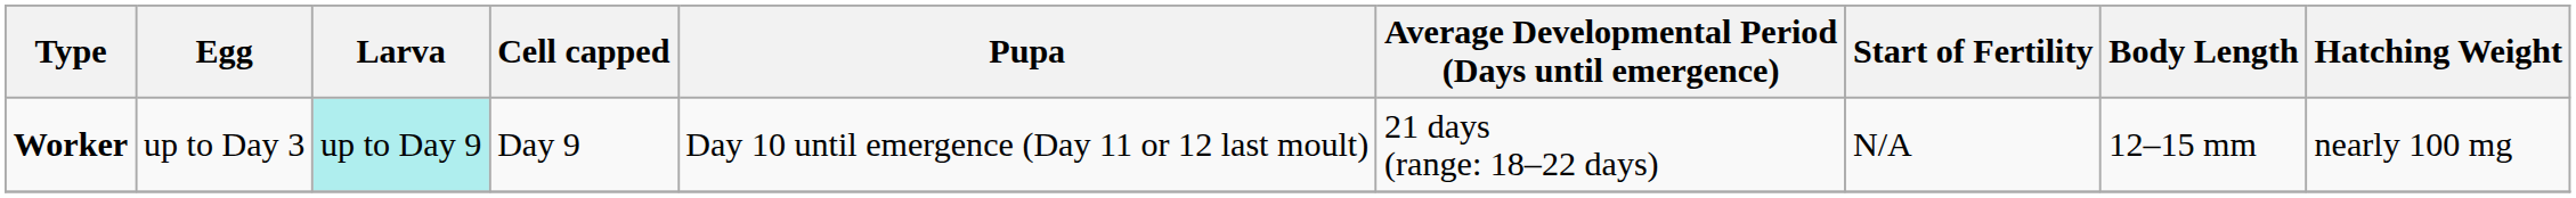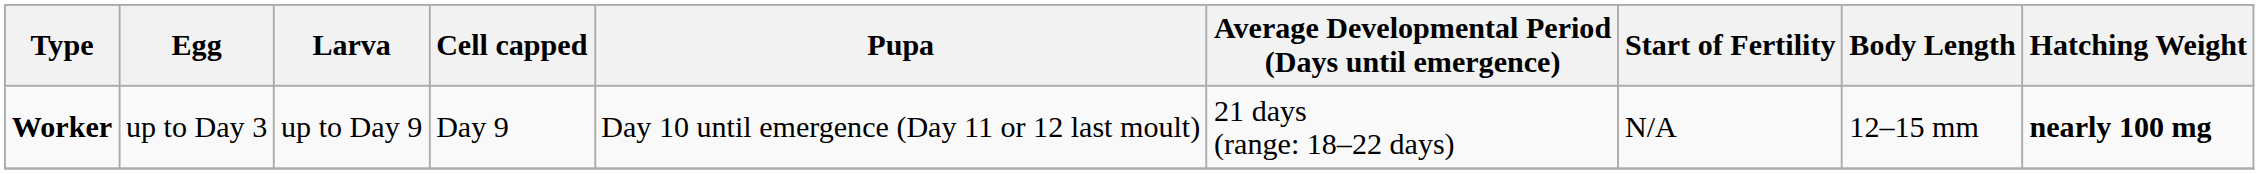Worker | Larva: paleturquoise background -> no background
Worker | Hatching Weight: normal -> bold
